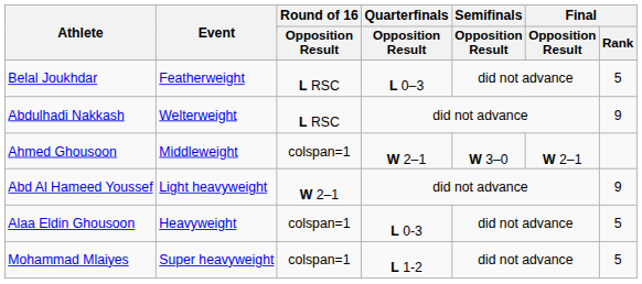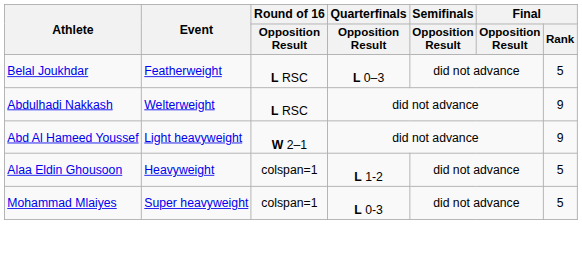- row: Ahmed Ghousoon | Middleweight | colspan=1 | W 2–1 | W 3–0 | W 2–1
Alaa Eldin Ghousoon | Quarterfinals / Opposition Result: L 0-3 -> L 1-2
Mohammad Mlaiyes | Quarterfinals / Opposition Result: L 1-2 -> L 0-3
